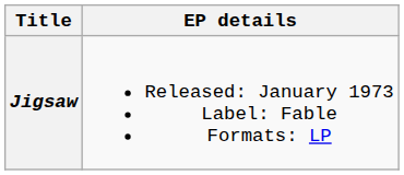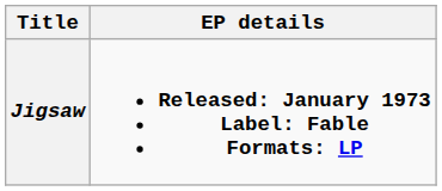Jigsaw | EP details: normal -> bold
